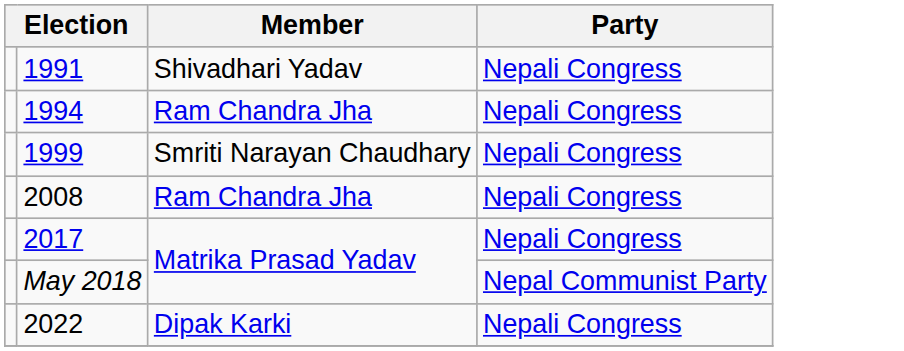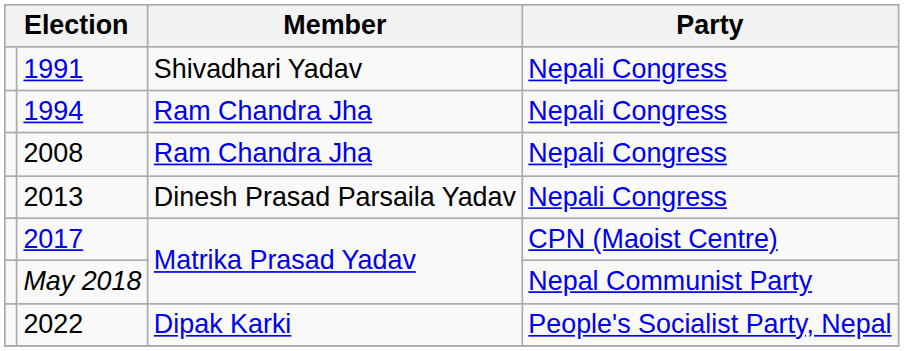- row: 1999 | Smriti Narayan Chaudhary | Nepali Congress
+ row: 2013 | Dinesh Prasad Parsaila Yadav | Nepali Congress
2017 | Party: Nepali Congress -> CPN (Maoist Centre)
2022 | Party: Nepali Congress -> People's Socialist Party, Nepal
